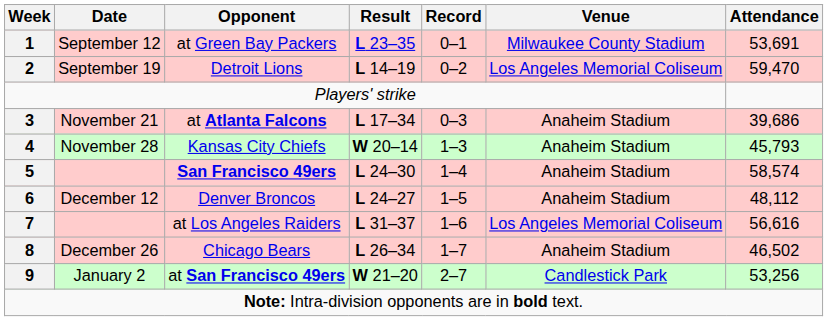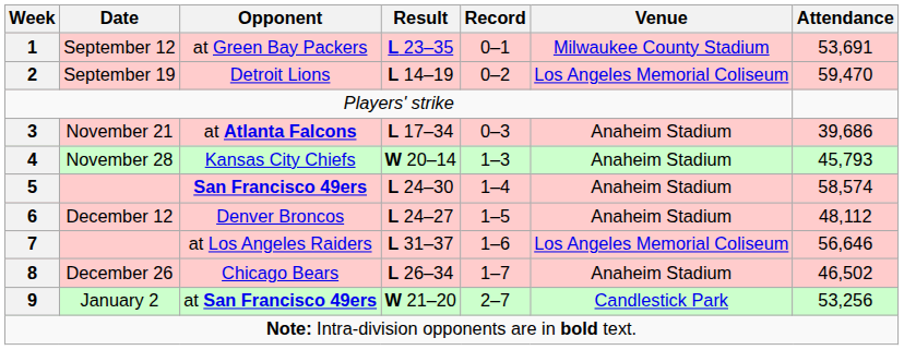at Los Angeles Raiders | Attendance: 56,616 -> 56,646
